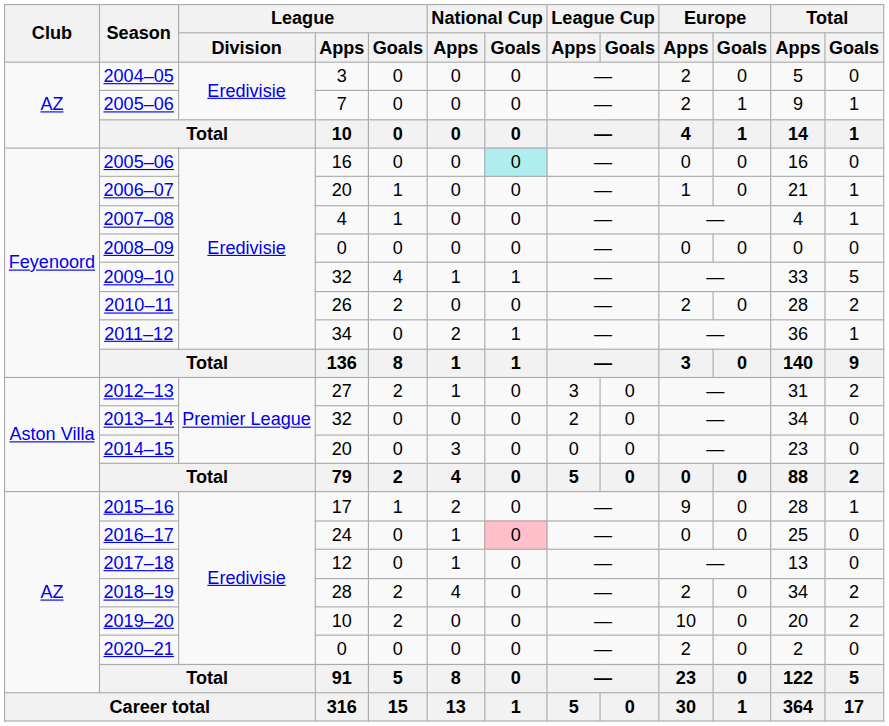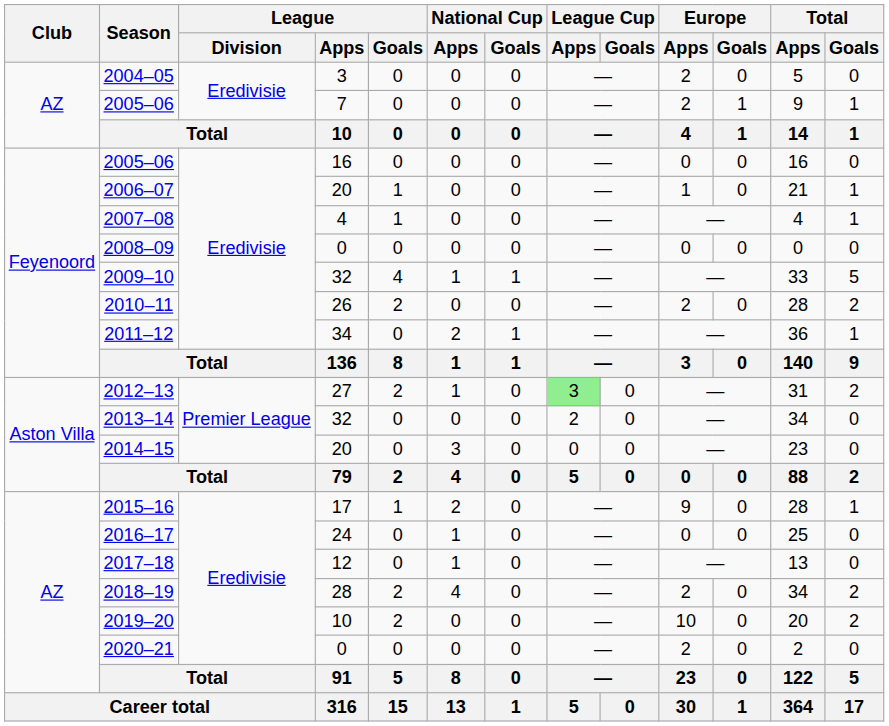2005–06 / 16 | National Cup / Goals: paleturquoise background -> no background
2012–13 | League Cup / Apps: no background -> lightgreen background
2016–17 | National Cup / Goals: pink background -> no background
